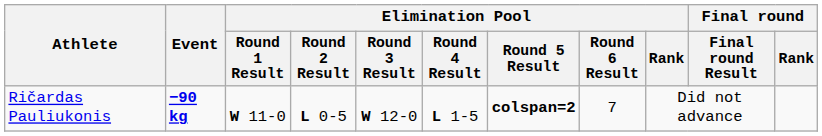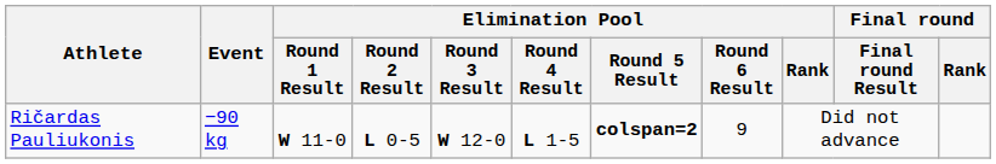Ričardas Pauliukonis | Event: bold -> normal
Ričardas Pauliukonis | Elimination Pool / Round 6 Result: 7 -> 9
